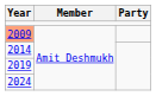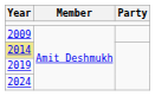2009 | Year: lightsalmon background -> no background
2014 | Year: no background -> khaki background
